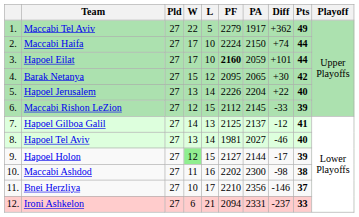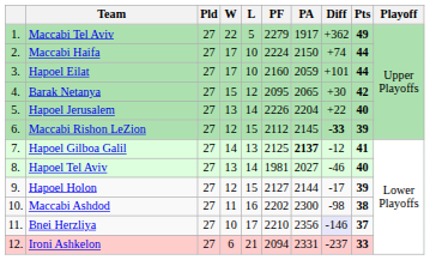Hapoel Eilat | PF: bold -> normal
Maccabi Rishon LeZion | Diff: normal -> bold
Hapoel Gilboa Galil | PA: normal -> bold
Hapoel Holon | W: lightgreen background -> no background
Bnei Herzliya | Diff: no background -> lavender background
